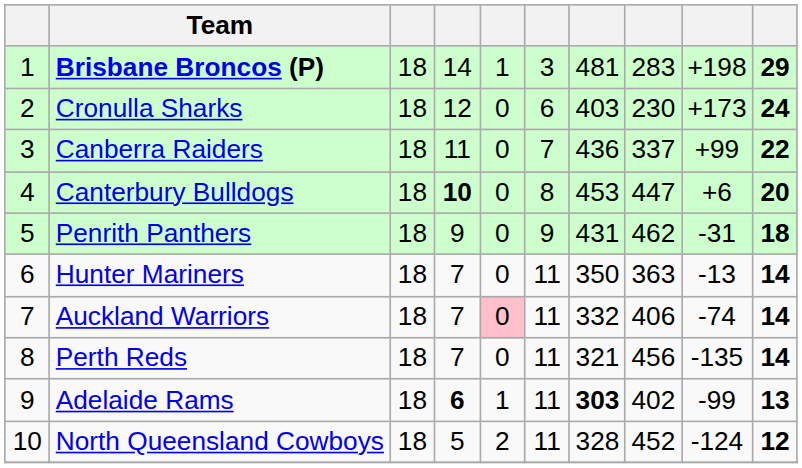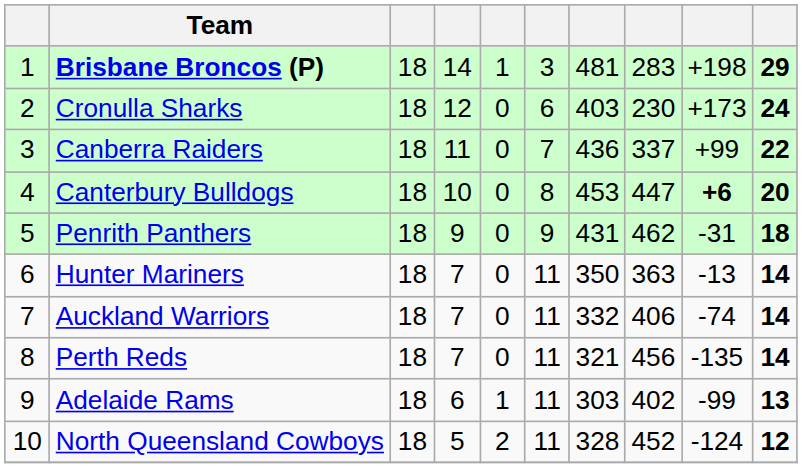Canterbury Bulldogs | column 4: bold -> normal
Canterbury Bulldogs | column 9: normal -> bold
Auckland Warriors | column 5: pink background -> no background
Adelaide Rams | column 4: bold -> normal
Adelaide Rams | column 7: bold -> normal
